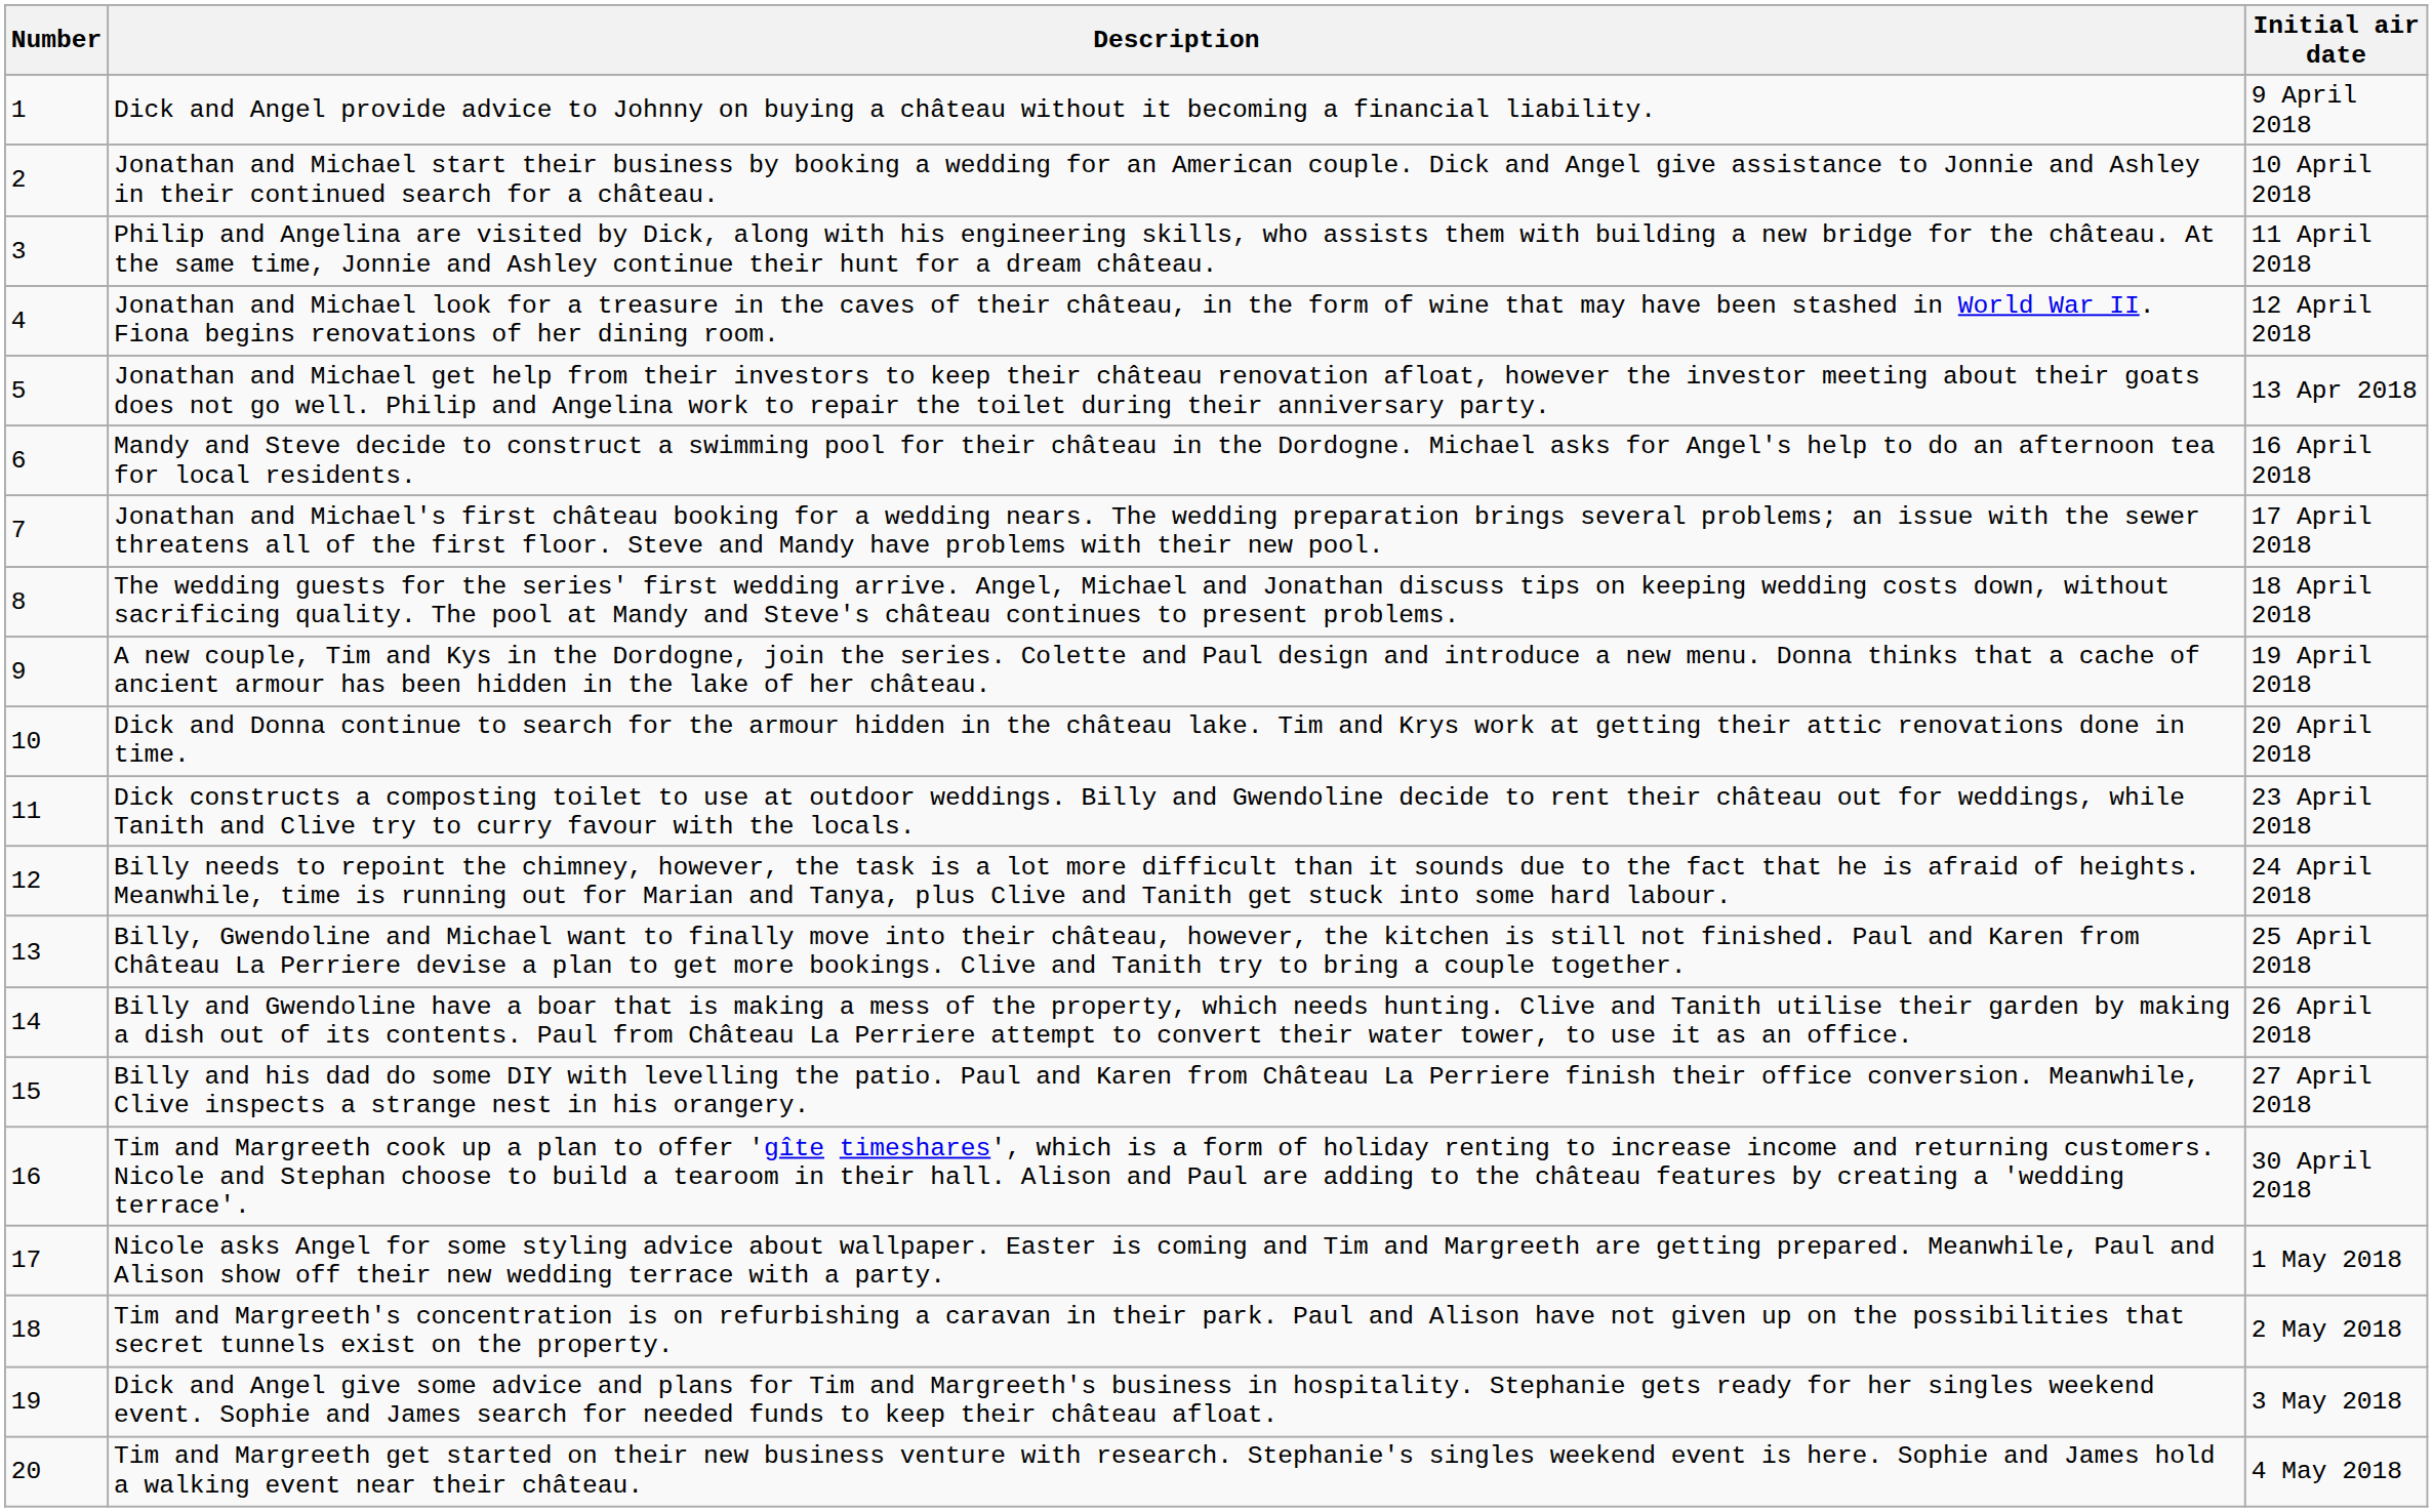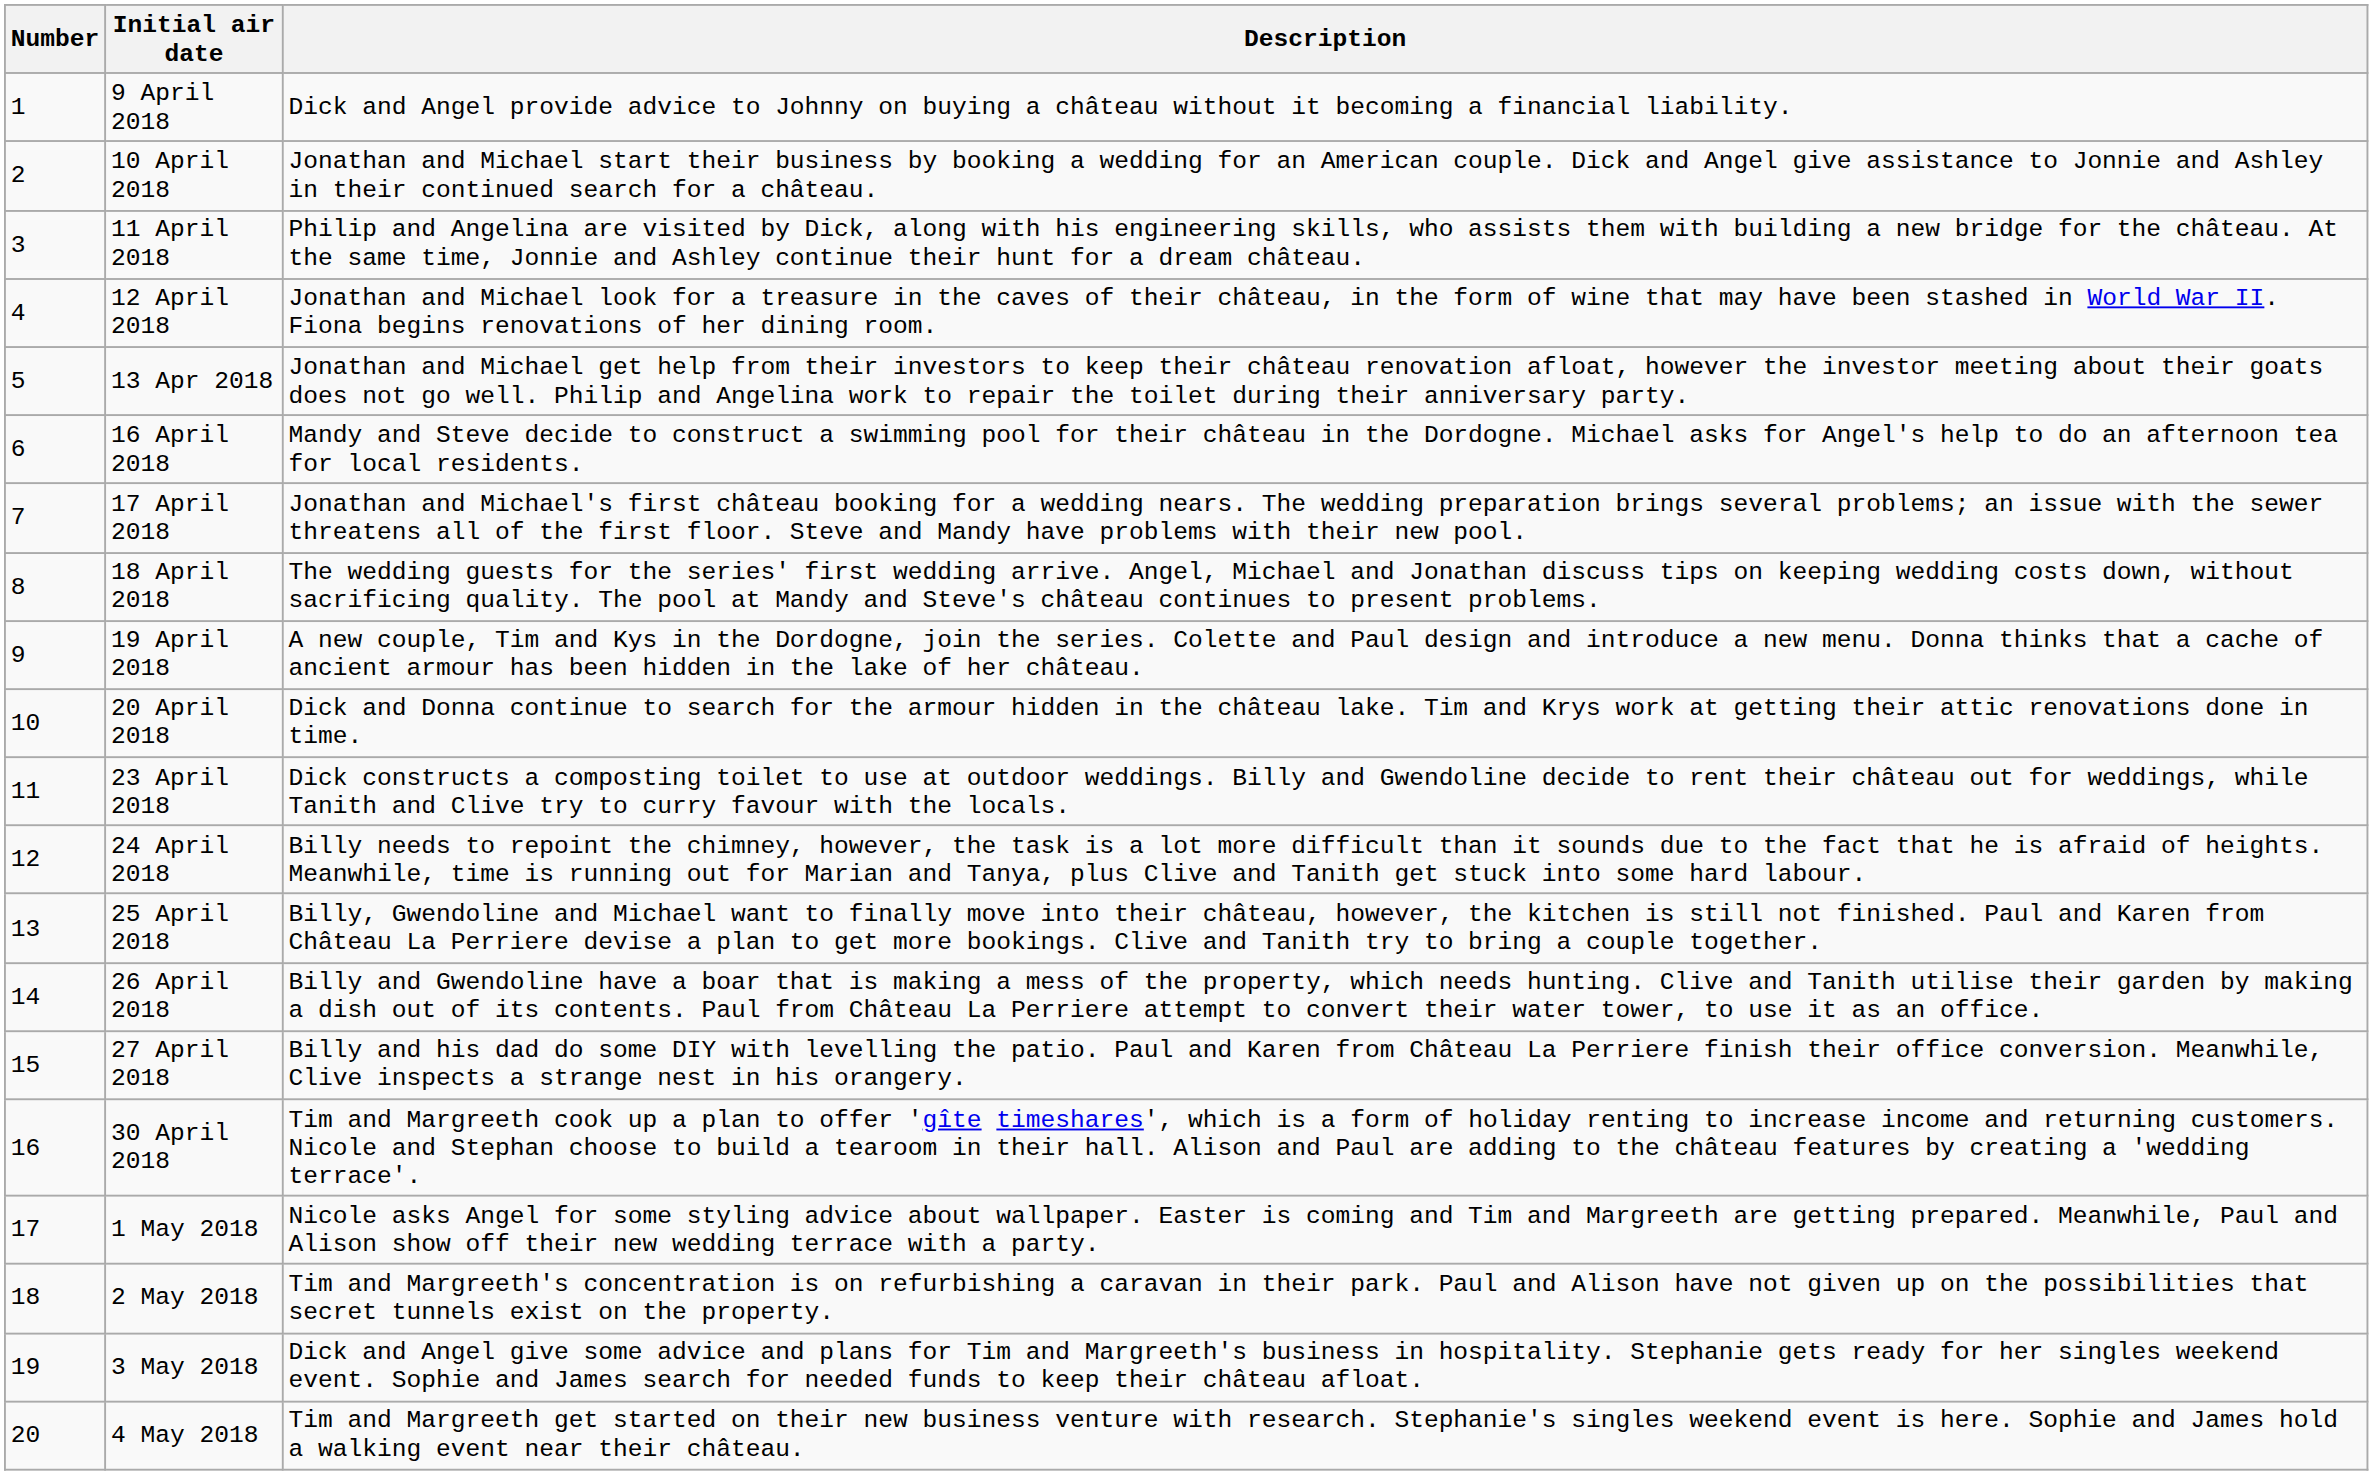columns swapped: Description <-> Initial air date
